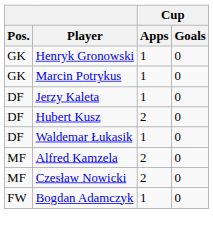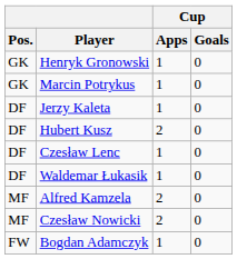+ row: DF | Czesław Lenc | 1 | 0
